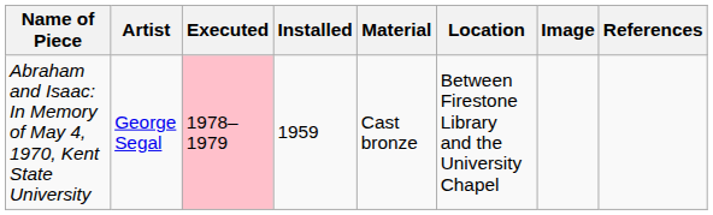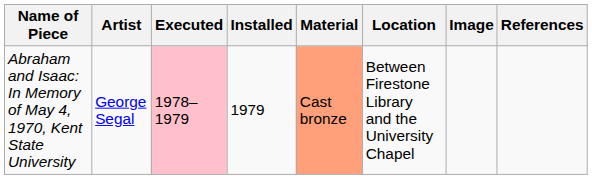row 2 | Installed: 1959 -> 1979
row 2 | Material: no background -> lightsalmon background
